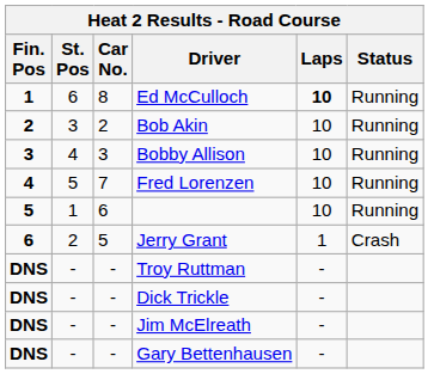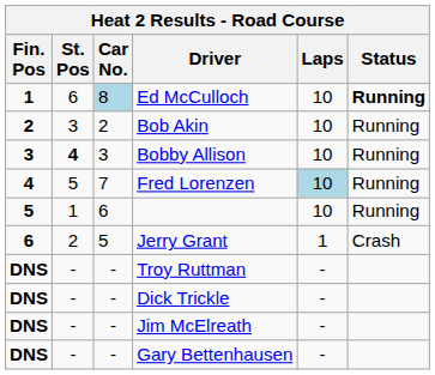Ed McCulloch | Car No.: no background -> lightblue background
Ed McCulloch | Laps: bold -> normal
Ed McCulloch | Status: normal -> bold
Bobby Allison | St. Pos: normal -> bold
Fred Lorenzen | Laps: no background -> lightblue background
